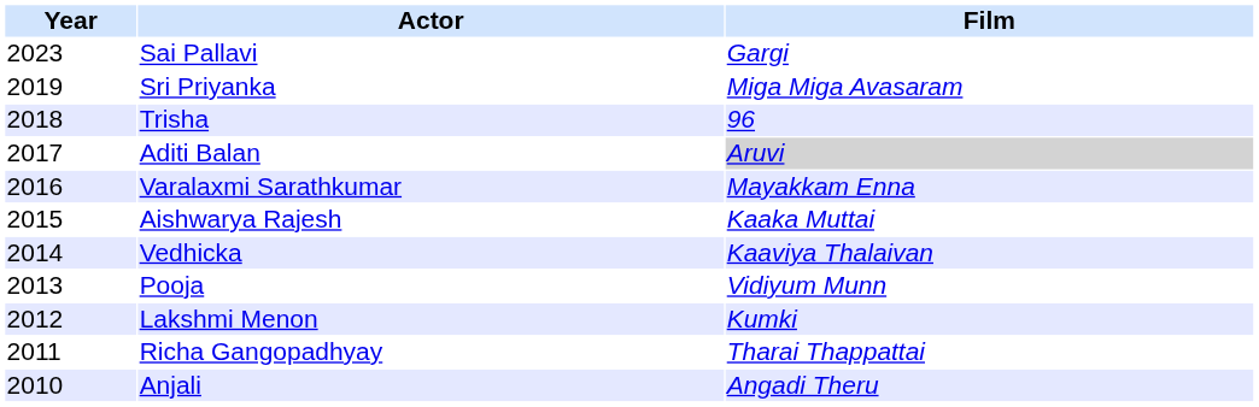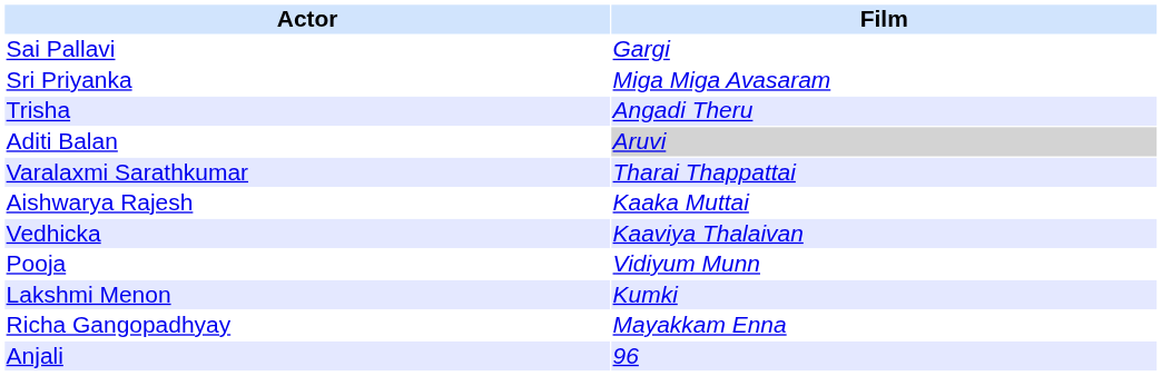- column: Year | 2023 | 2019 | 2018 | 2017 | 2016 | 2015 | 2014 | 2013 | 2012 | 2011 | 2010
Trisha | Film: 96 -> Angadi Theru
Varalaxmi Sarathkumar | Film: Mayakkam Enna -> Tharai Thappattai
Richa Gangopadhyay | Film: Tharai Thappattai -> Mayakkam Enna
Anjali | Film: Angadi Theru -> 96
